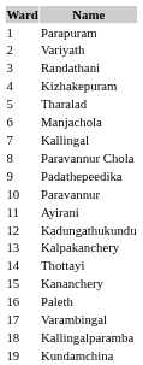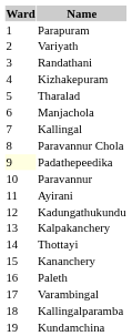Padathepeedika | Ward: no background -> lightyellow background
